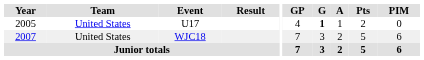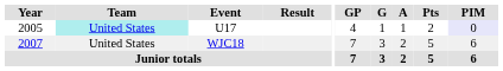U17 | Team: no background -> paleturquoise background
U17 | G: bold -> normal
U17 | PIM: no background -> lavender background
